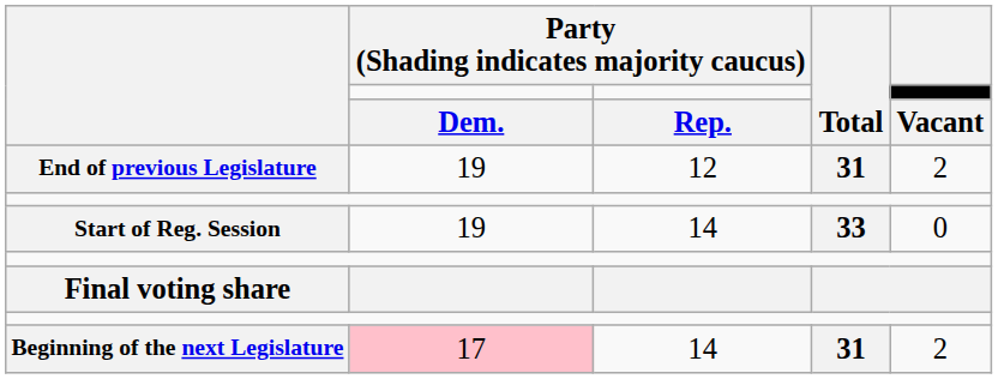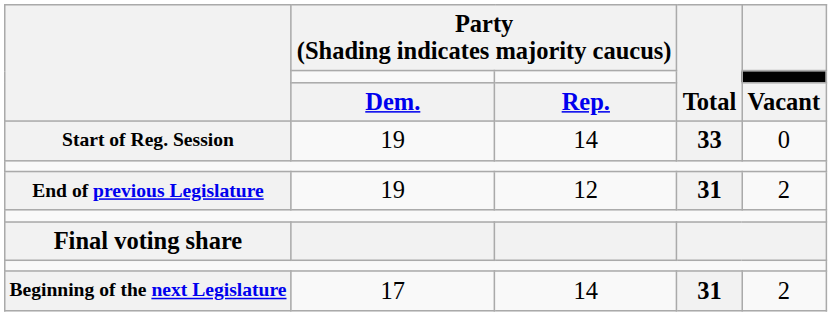rows swapped: End of previous Legislature <-> Start of Reg. Session
Beginning of the next Legislature | column 2: pink background -> no background
